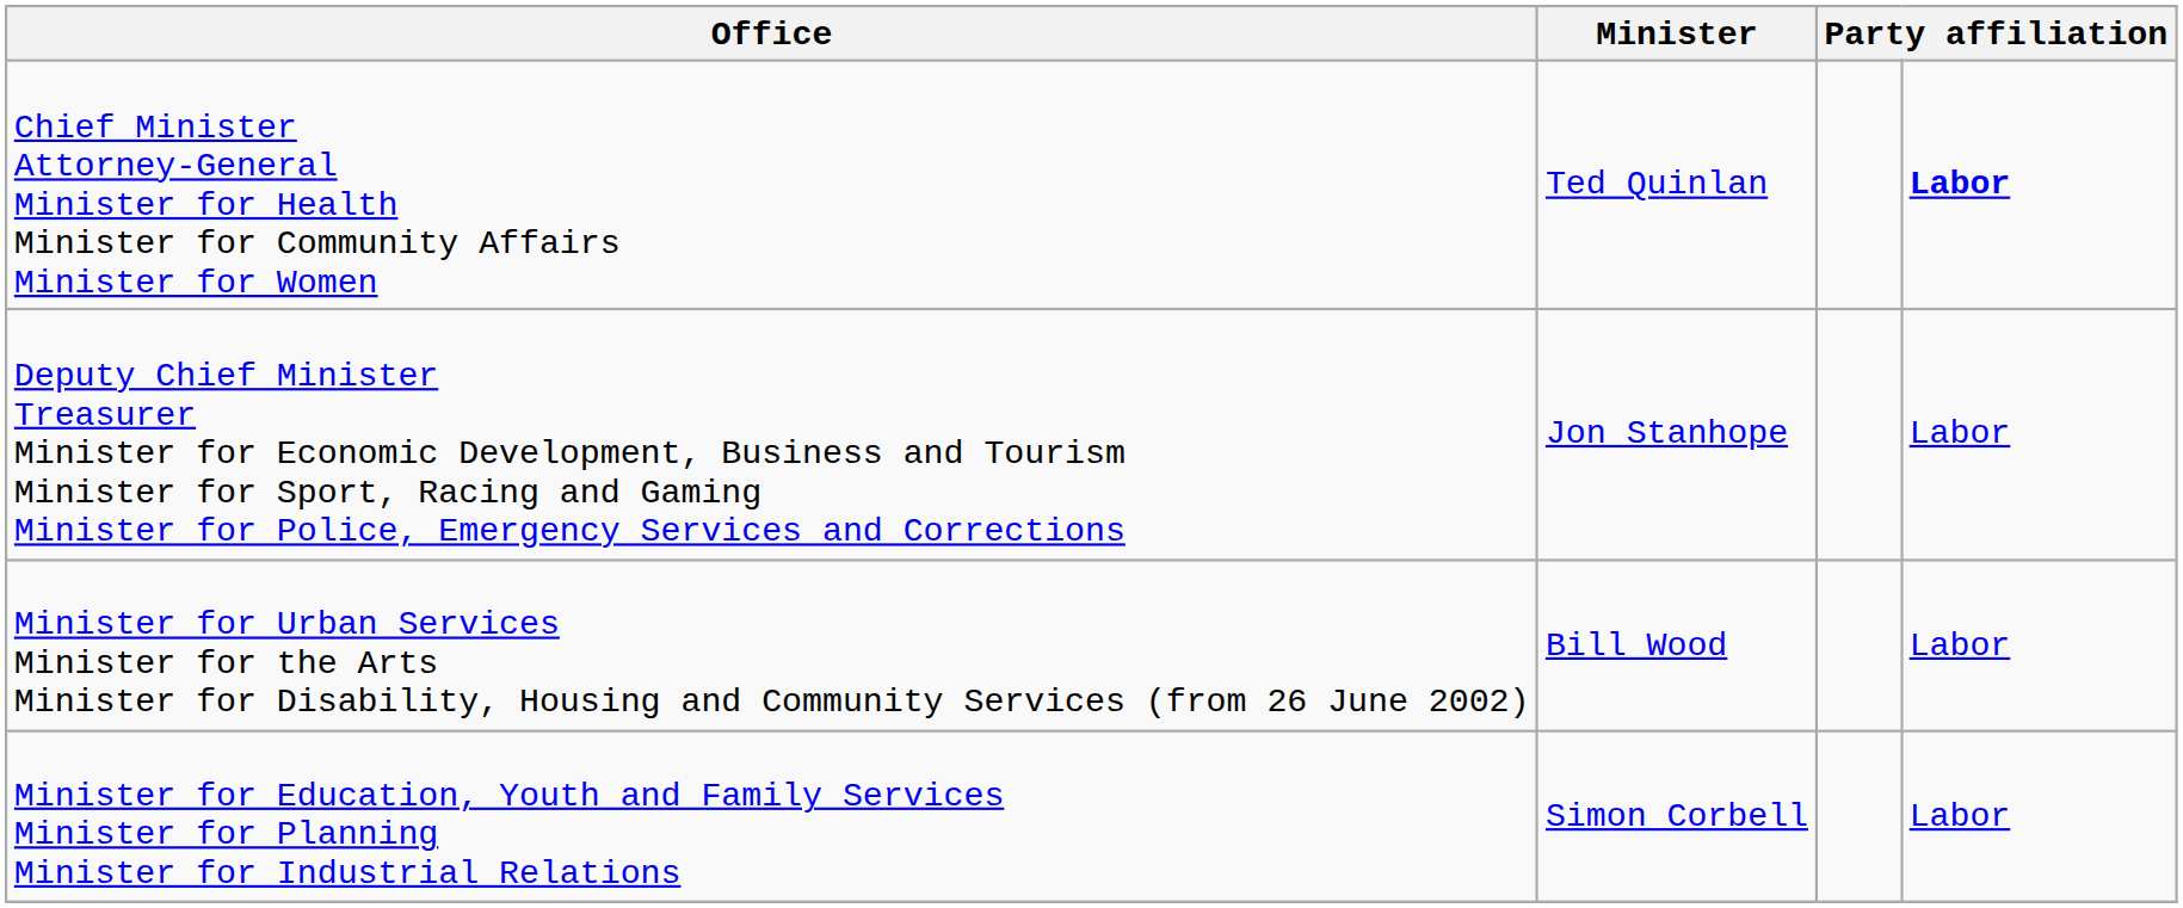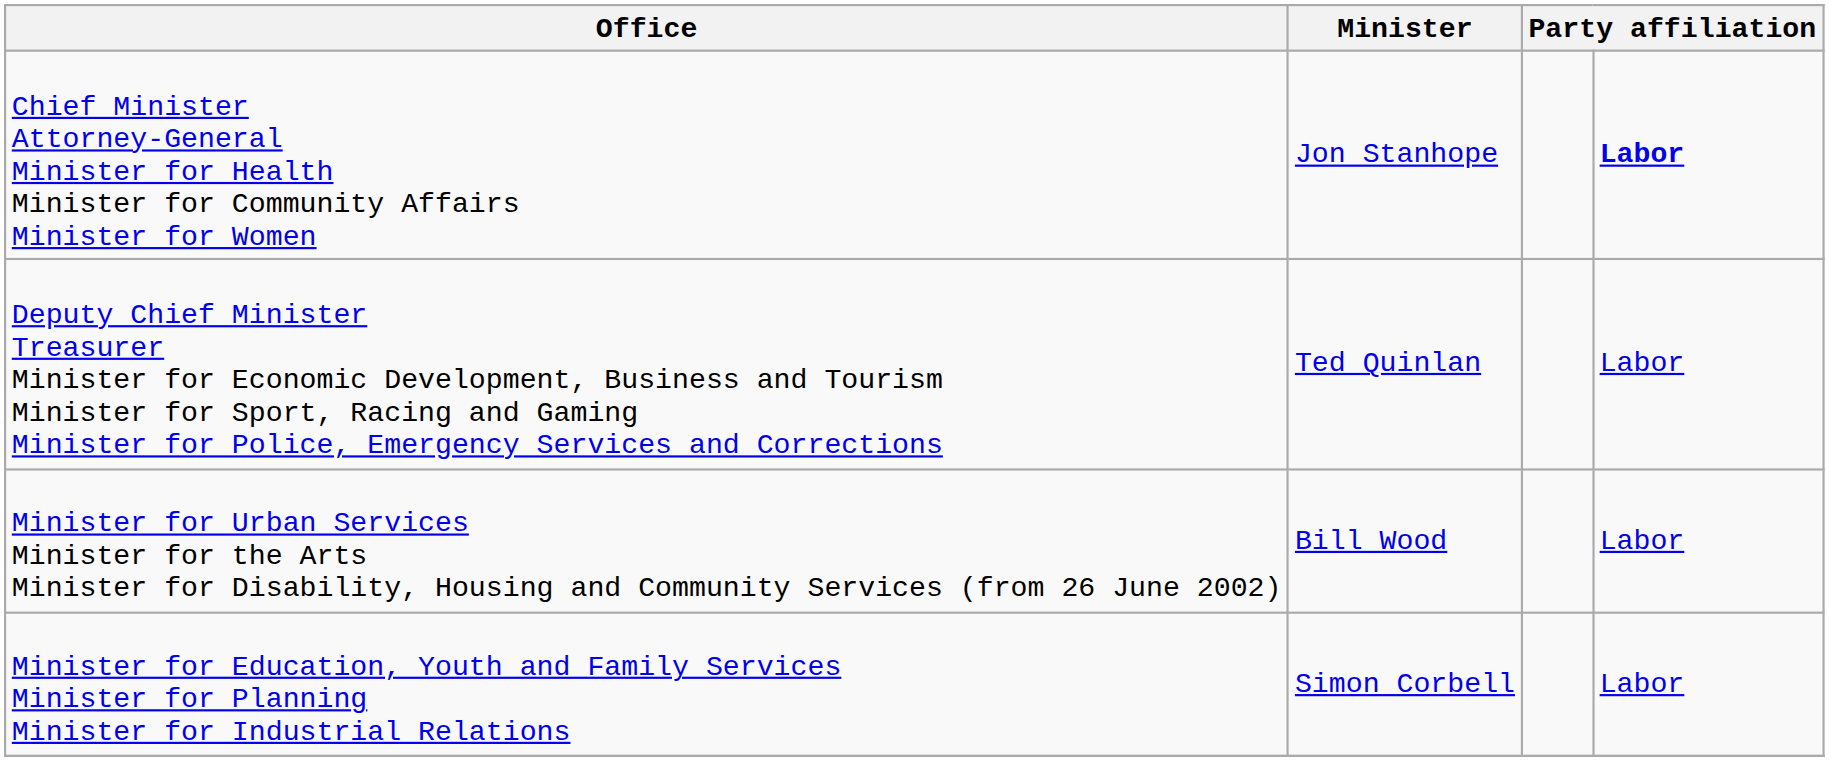row 2 | Minister: Ted Quinlan -> Jon Stanhope
row 3 | Minister: Jon Stanhope -> Ted Quinlan
